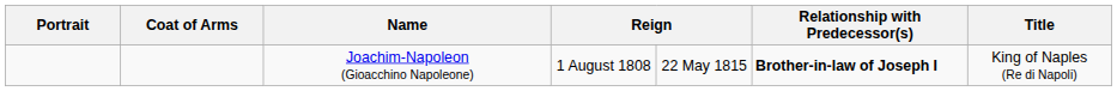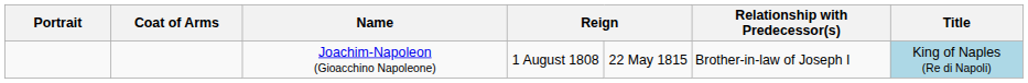Joachim-Napoleon (Gioacchino Napoleone) | Relationship with Predecessor(s): bold -> normal
Joachim-Napoleon (Gioacchino Napoleone) | Title: no background -> lightblue background
